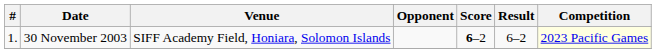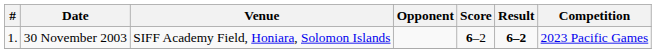30 November 2003 | Result: normal -> bold
30 November 2003 | Competition: lightyellow background -> no background
